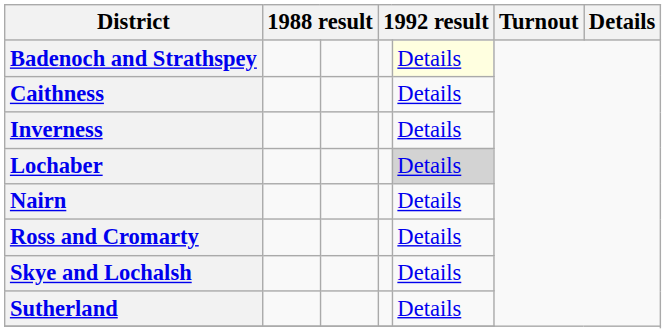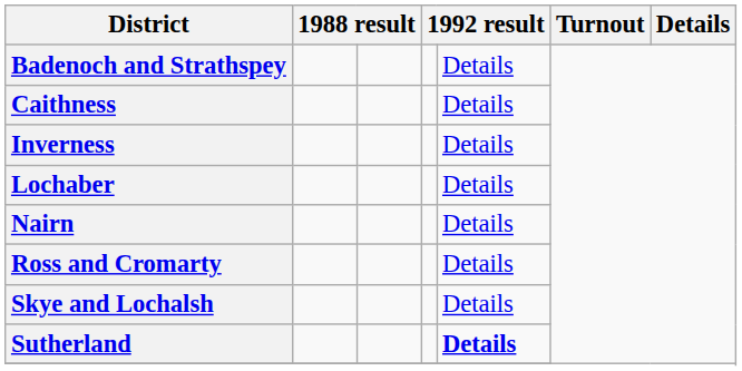Badenoch and Strathspey | column 5: lightyellow background -> no background
Lochaber | column 5: lightgrey background -> no background
Sutherland | column 5: normal -> bold
